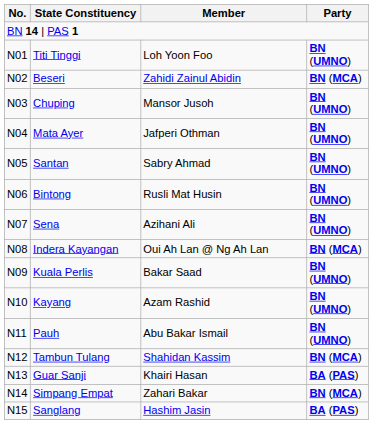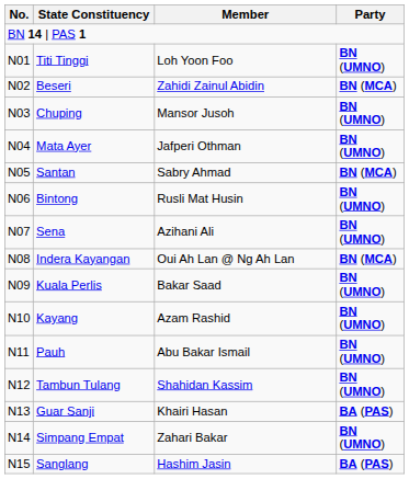Santan | Party: BN (UMNO) -> BN (MCA)
Tambun Tulang | Party: BN (MCA) -> BN (UMNO)
Simpang Empat | Party: BN (MCA) -> BN (UMNO)
